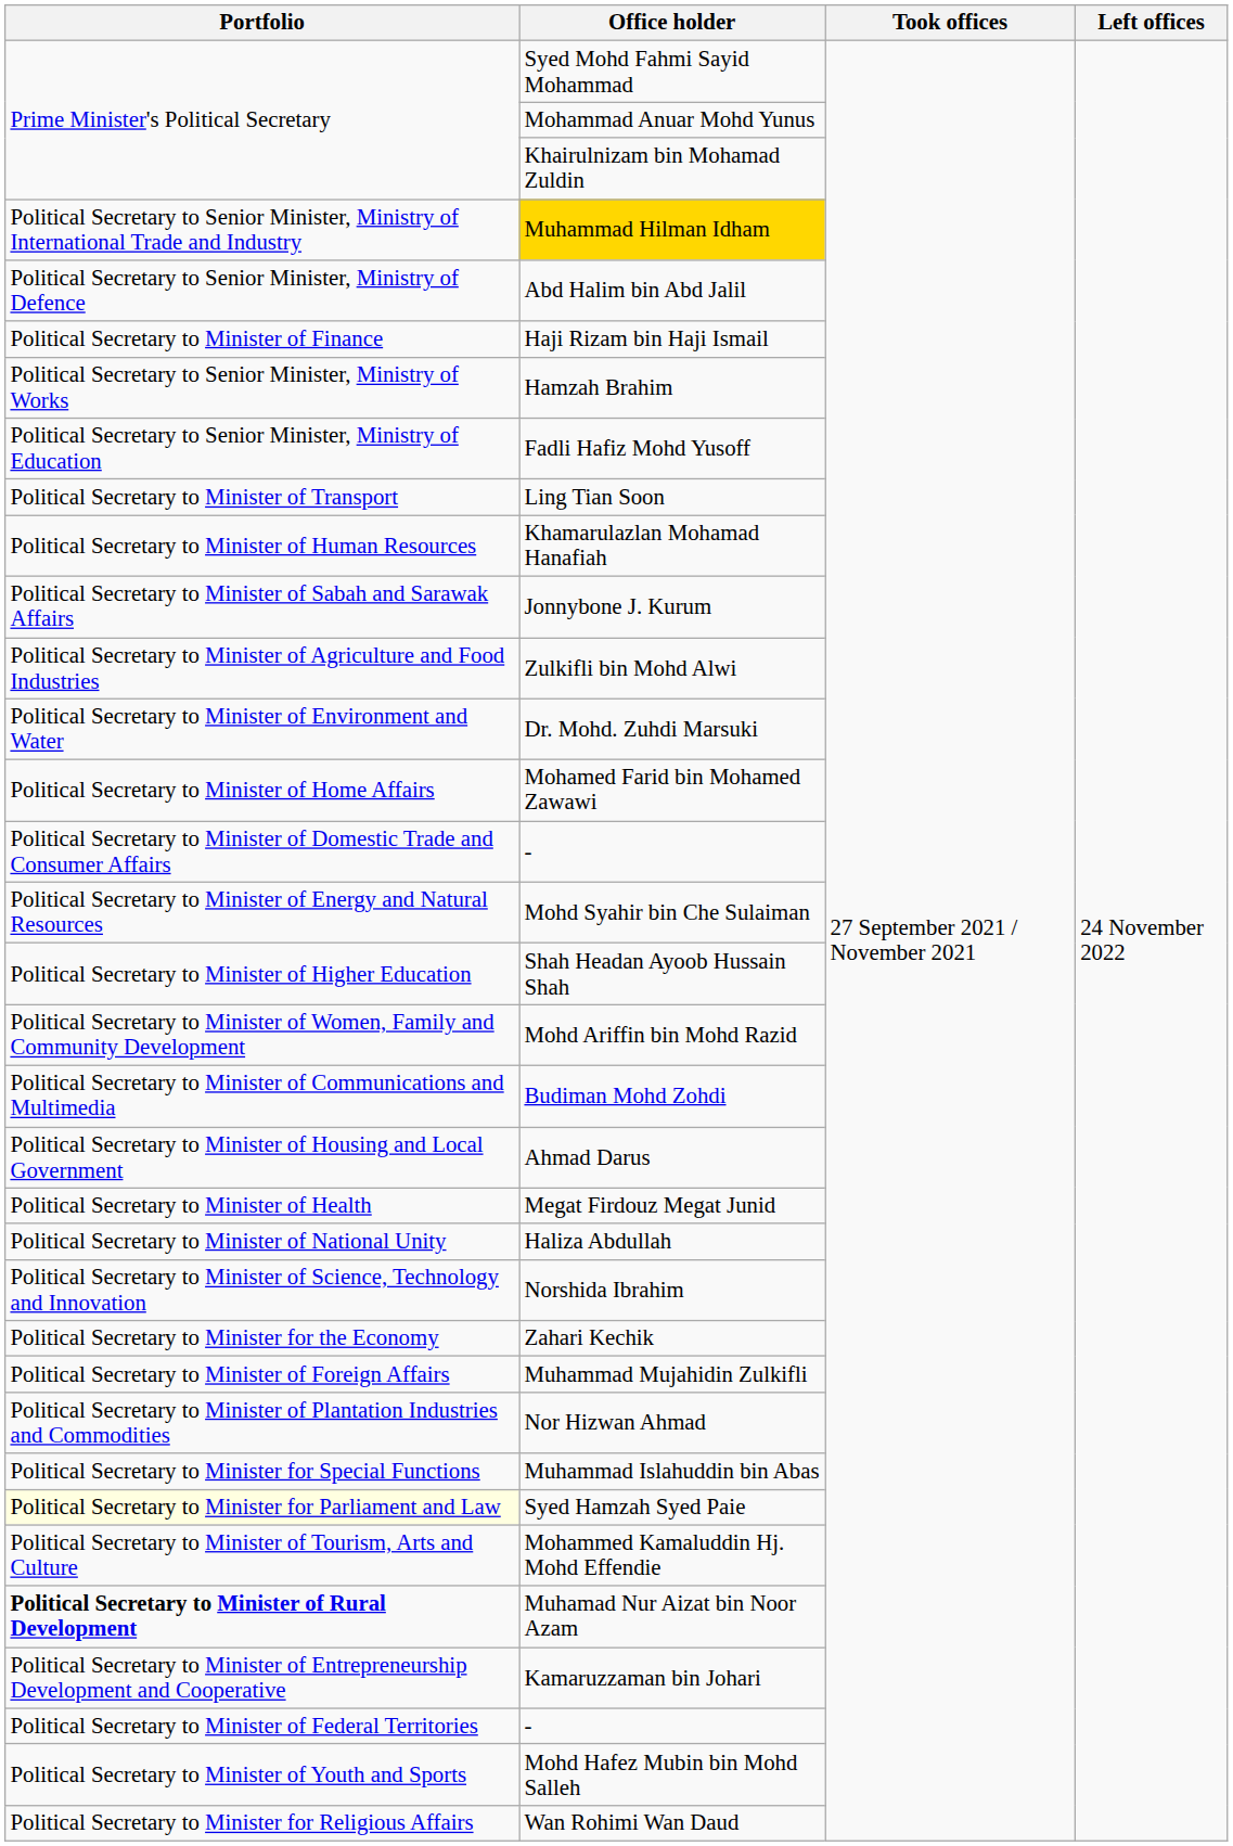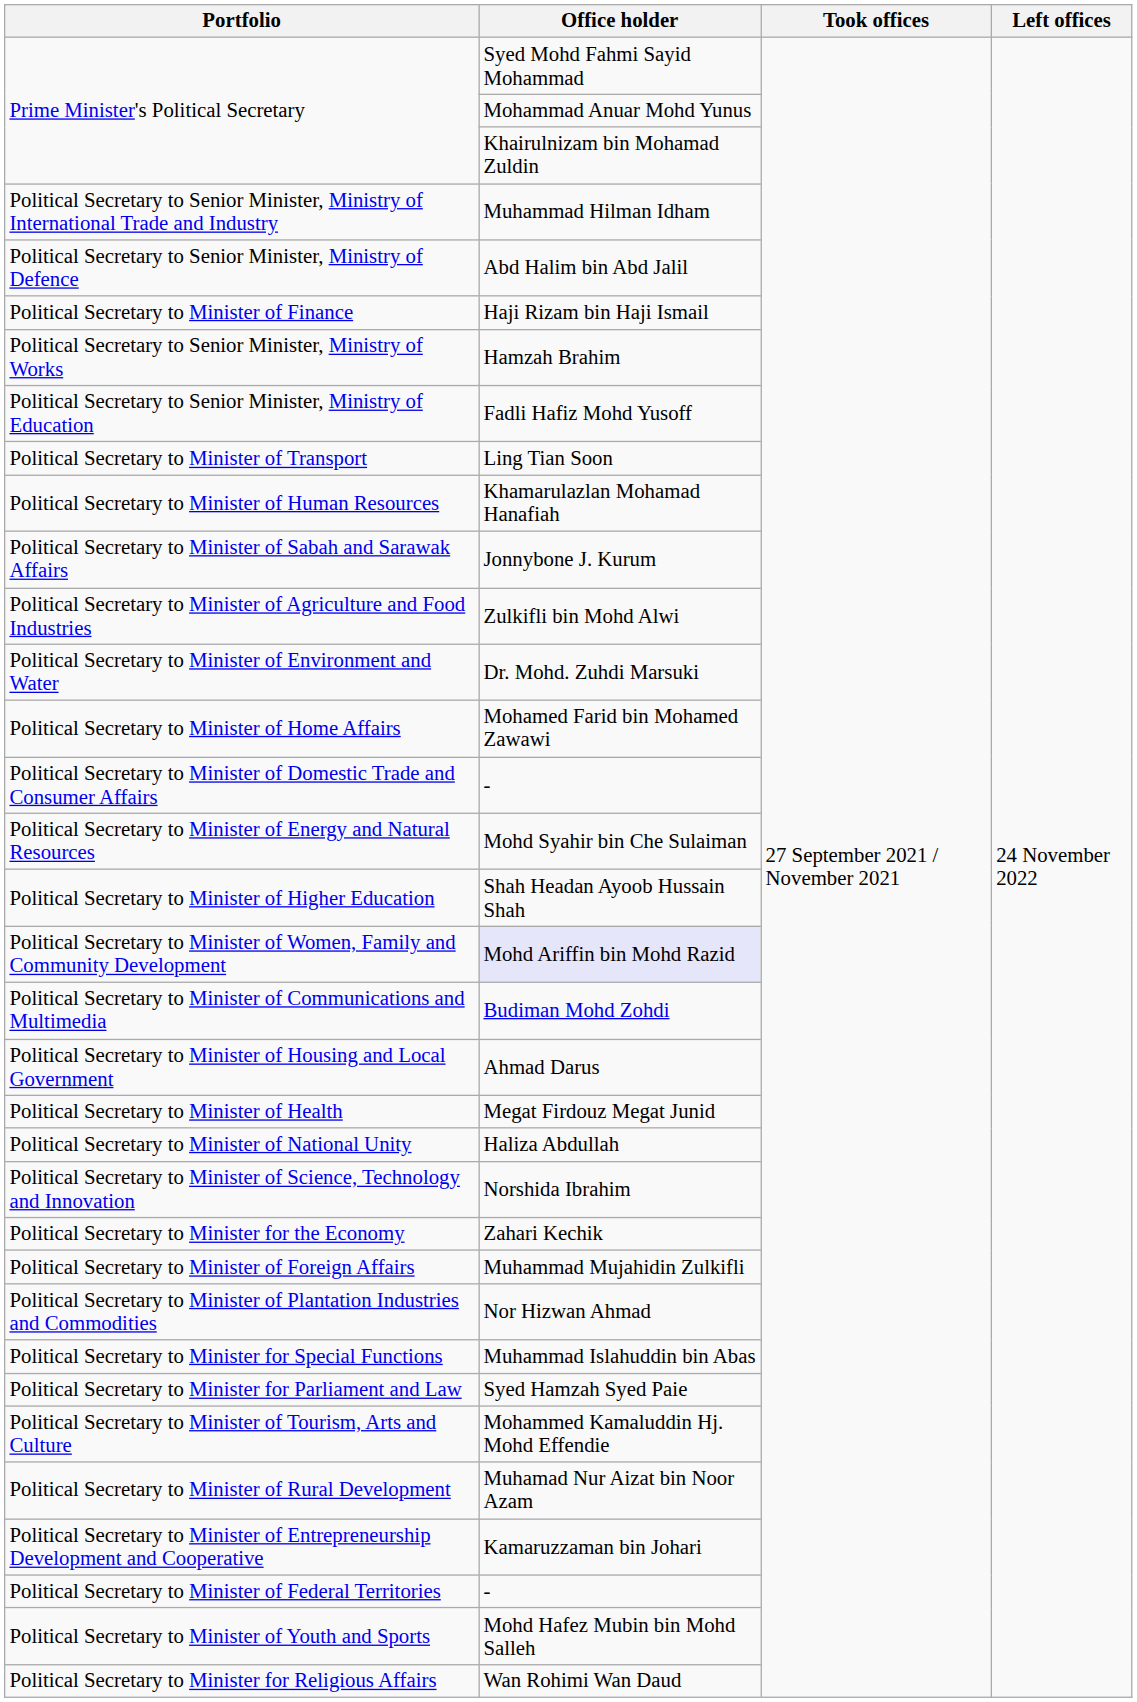Muhammad Hilman Idham | Office holder: gold background -> no background
Mohd Ariffin bin Mohd Razid | Office holder: no background -> lavender background
Syed Hamzah Syed Paie | Portfolio: lightyellow background -> no background
Muhamad Nur Aizat bin Noor Azam | Portfolio: bold -> normal
